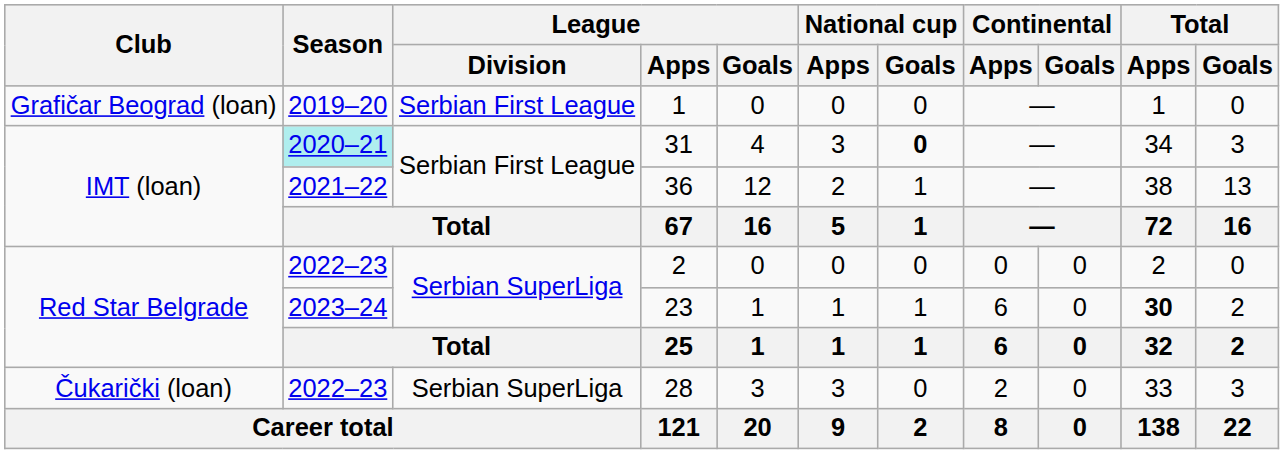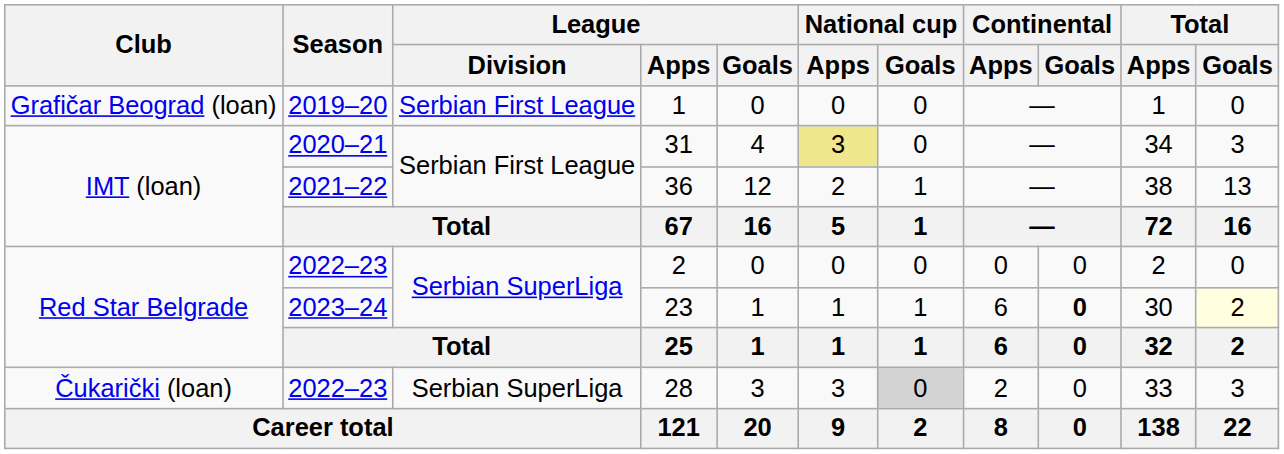31 | Season: paleturquoise background -> no background
31 | National cup / Apps: no background -> khaki background
31 | National cup / Goals: bold -> normal
23 | Continental / Goals: normal -> bold
23 | Total / Apps: bold -> normal
23 | Total / Goals: no background -> lightyellow background
28 | National cup / Goals: no background -> lightgrey background
